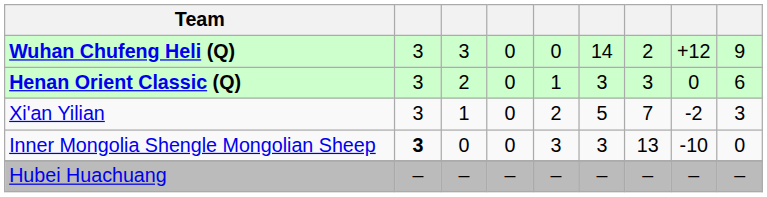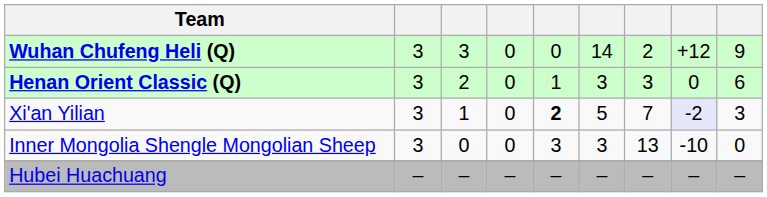Xi'an Yilian | column 5: normal -> bold
Xi'an Yilian | column 8: no background -> lavender background
Inner Mongolia Shengle Mongolian Sheep | column 2: bold -> normal
